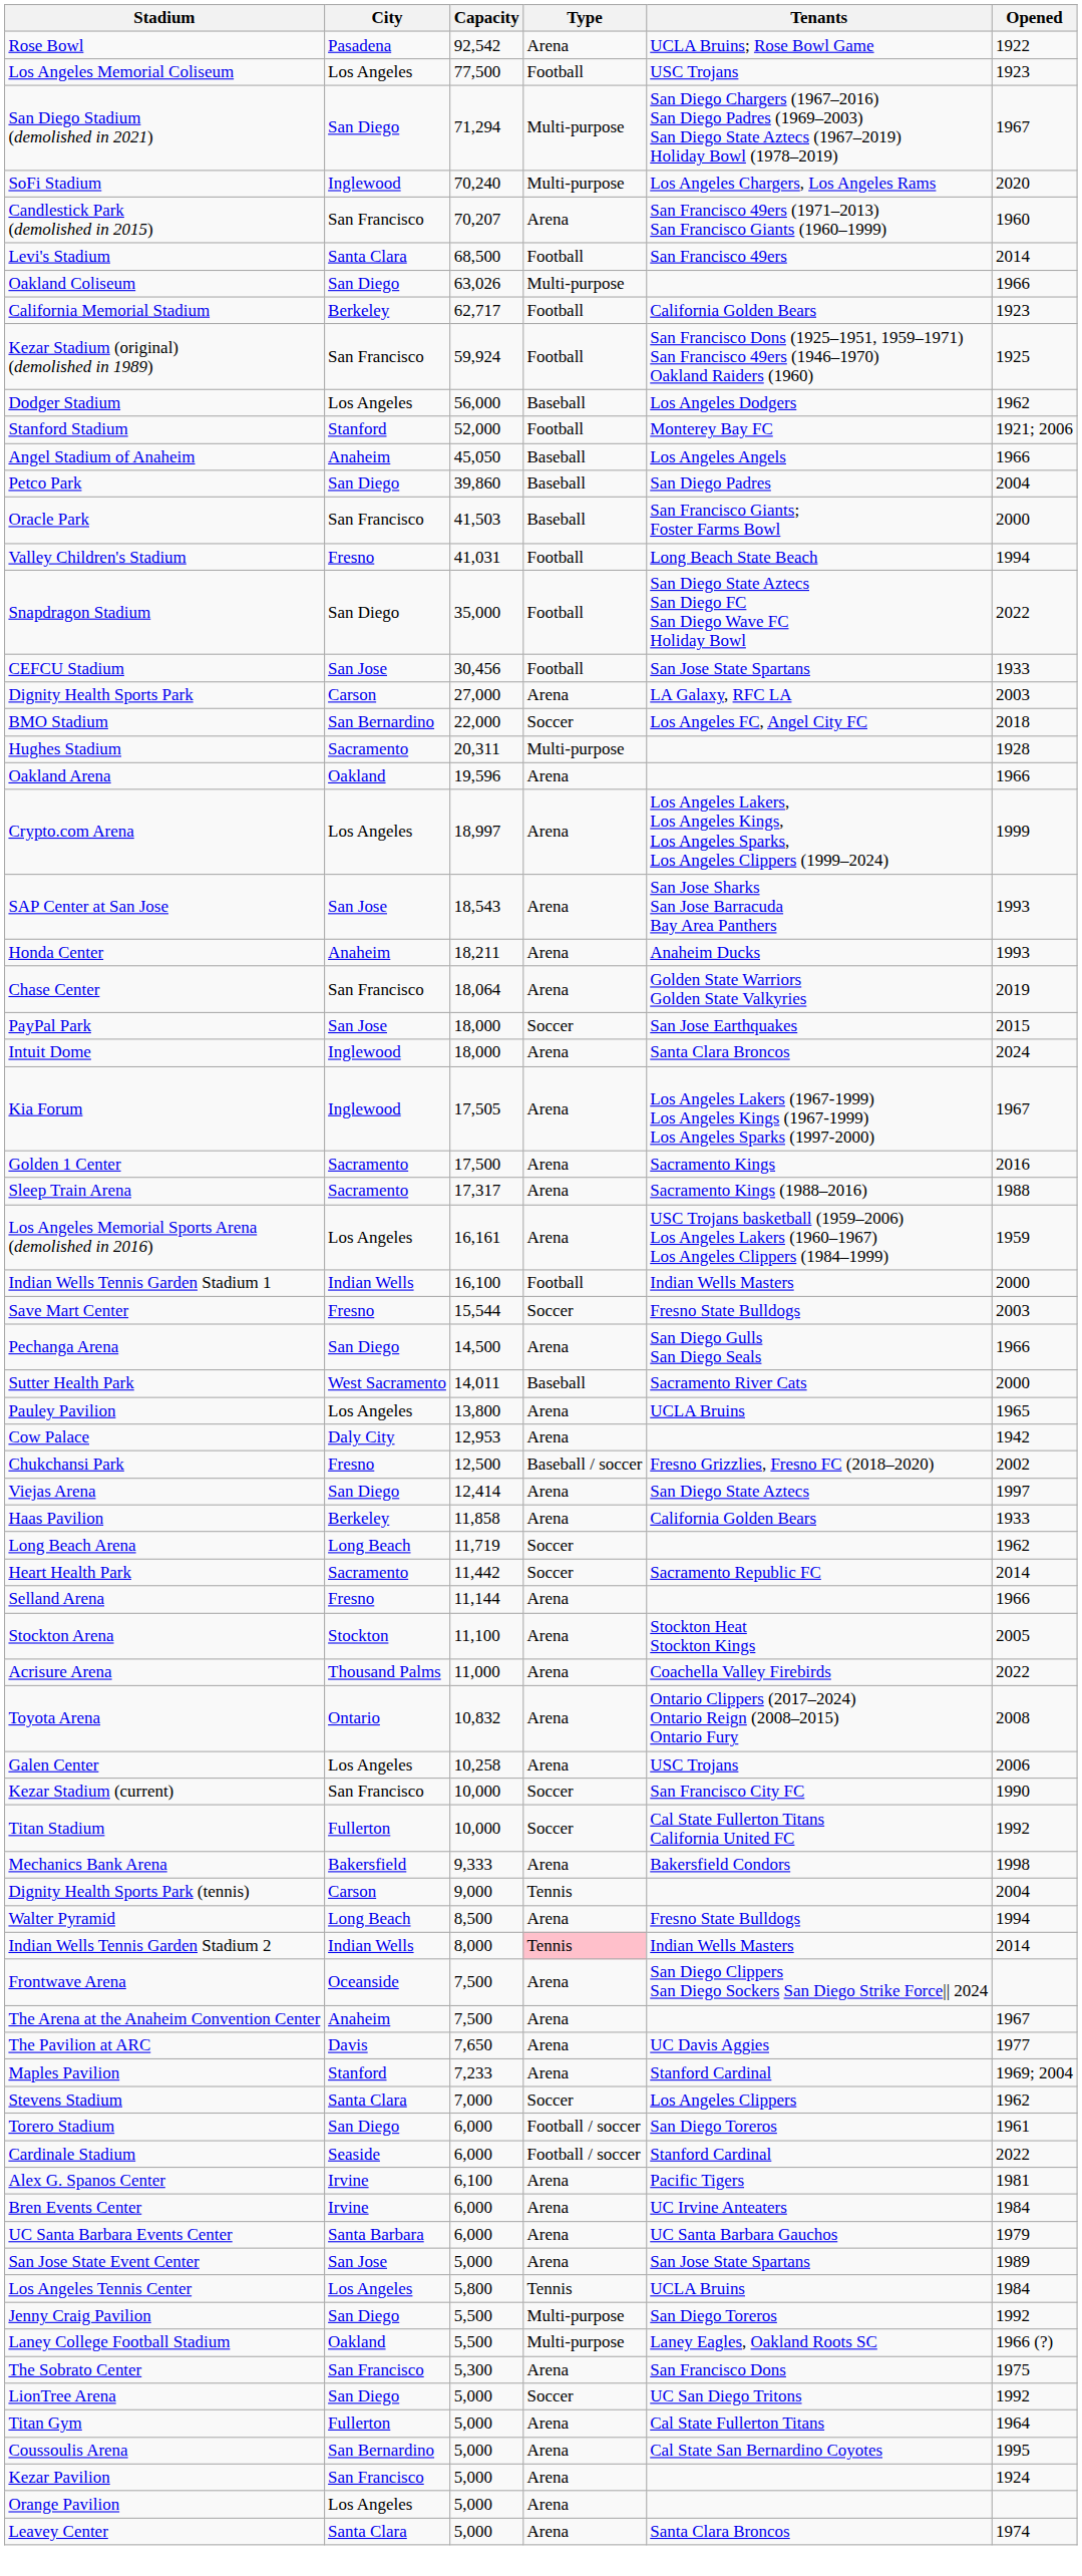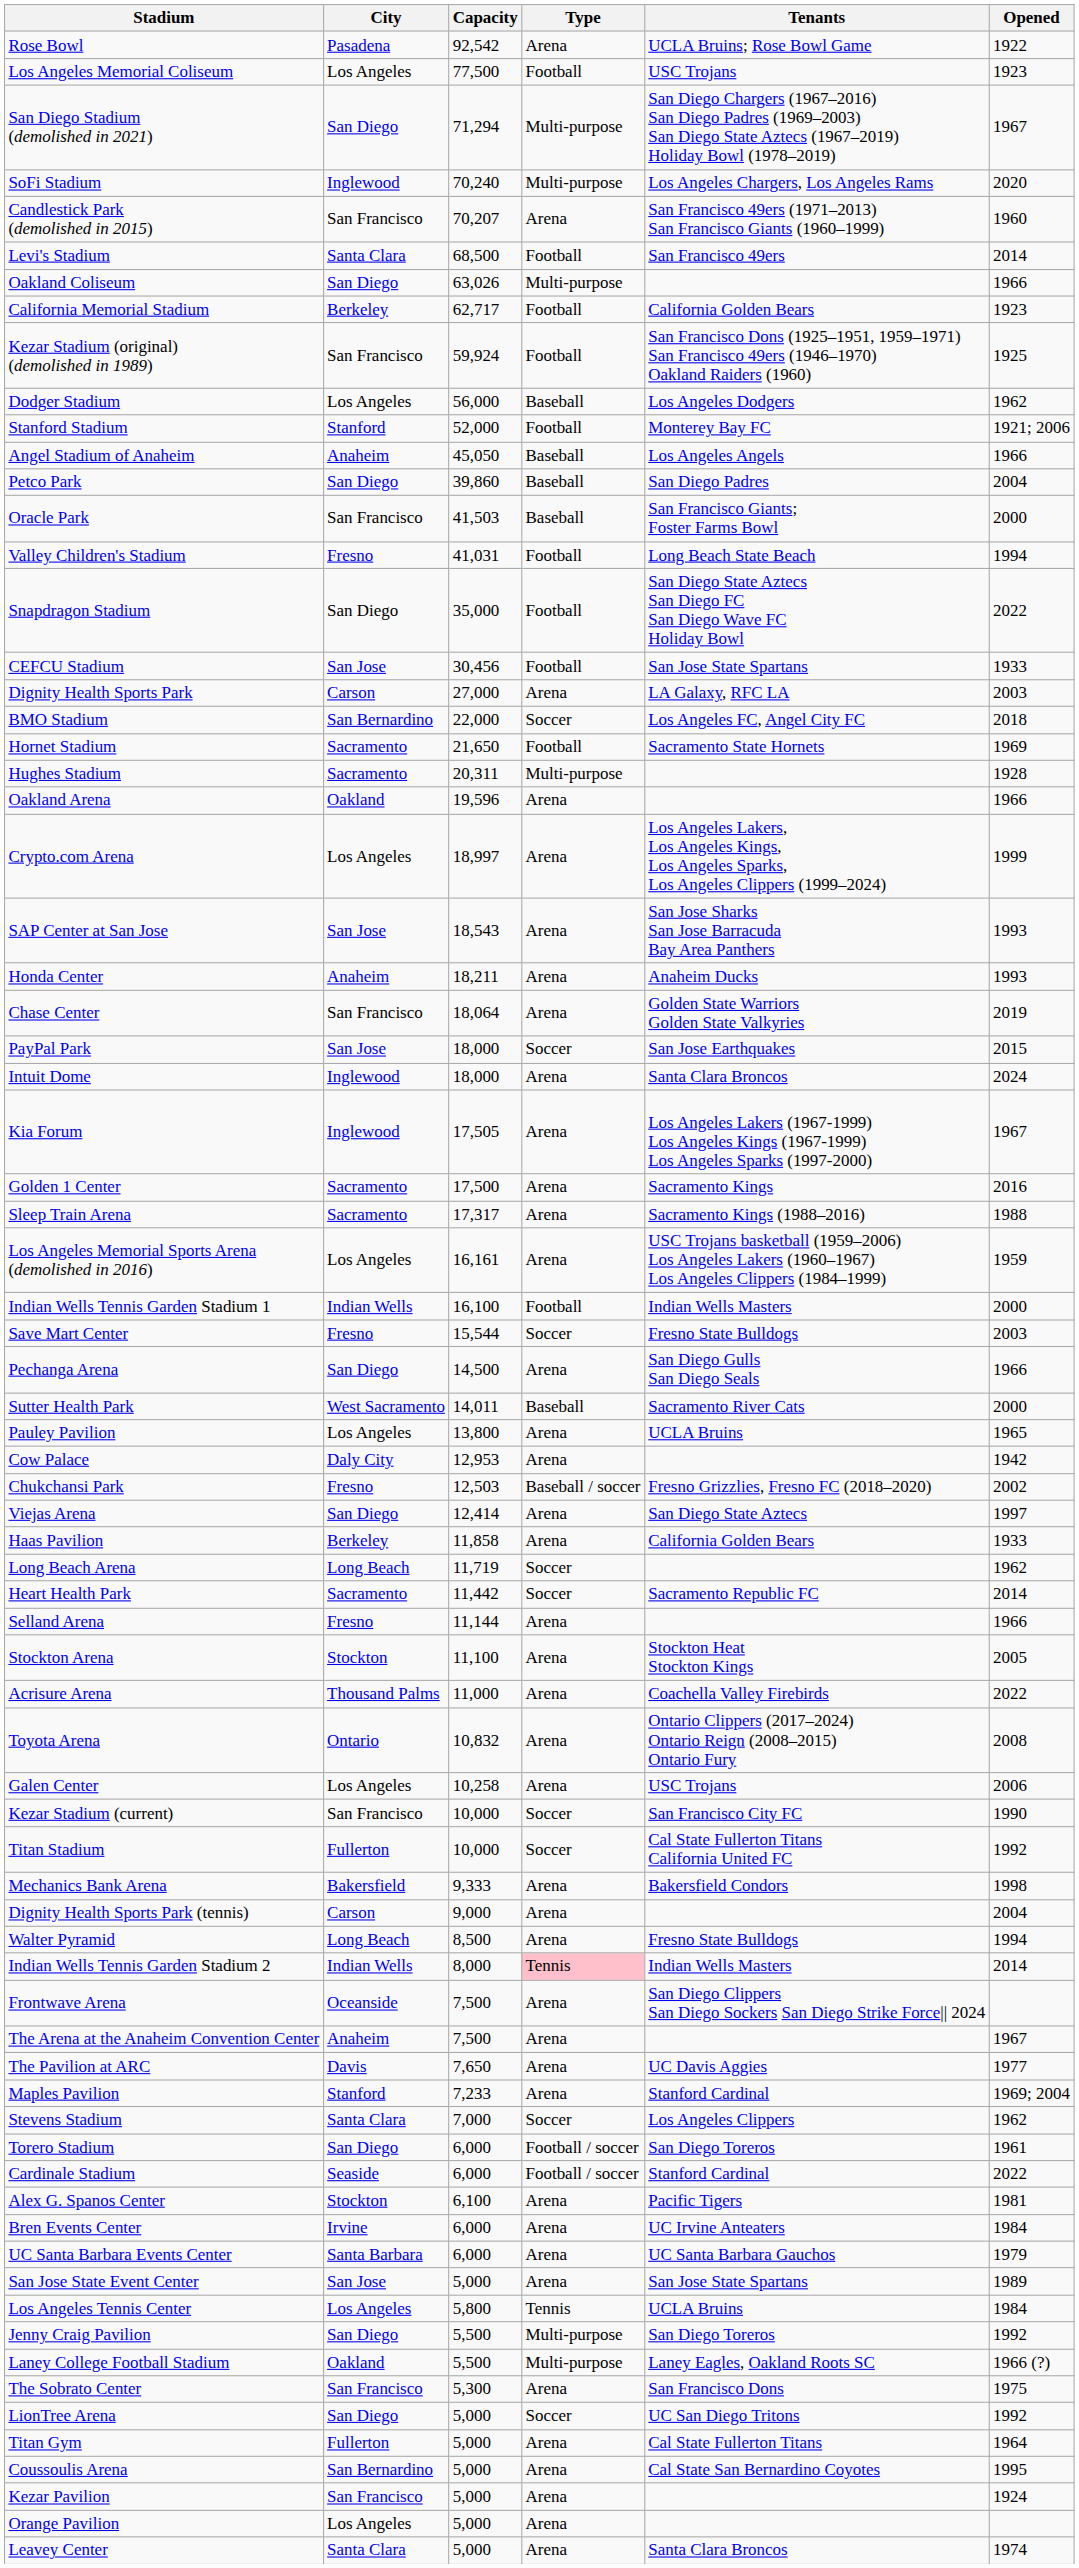+ row: Hornet Stadium | Sacramento | 21,650 | Football | Sacramento State Hornets | 1969
Chukchansi Park | Capacity: 12,500 -> 12,503
Dignity Health Sports Park (tennis) | Type: Tennis -> Arena
Alex G. Spanos Center | City: Irvine -> Stockton
